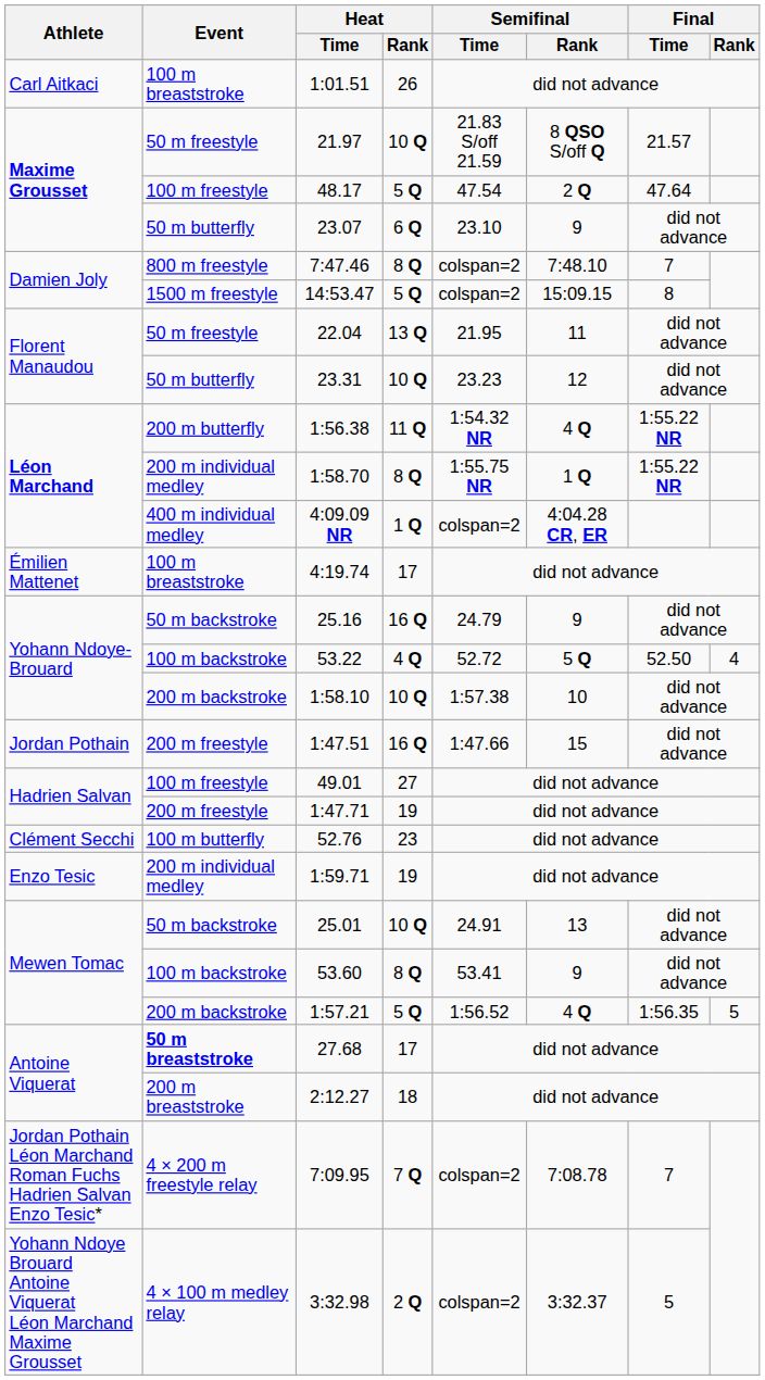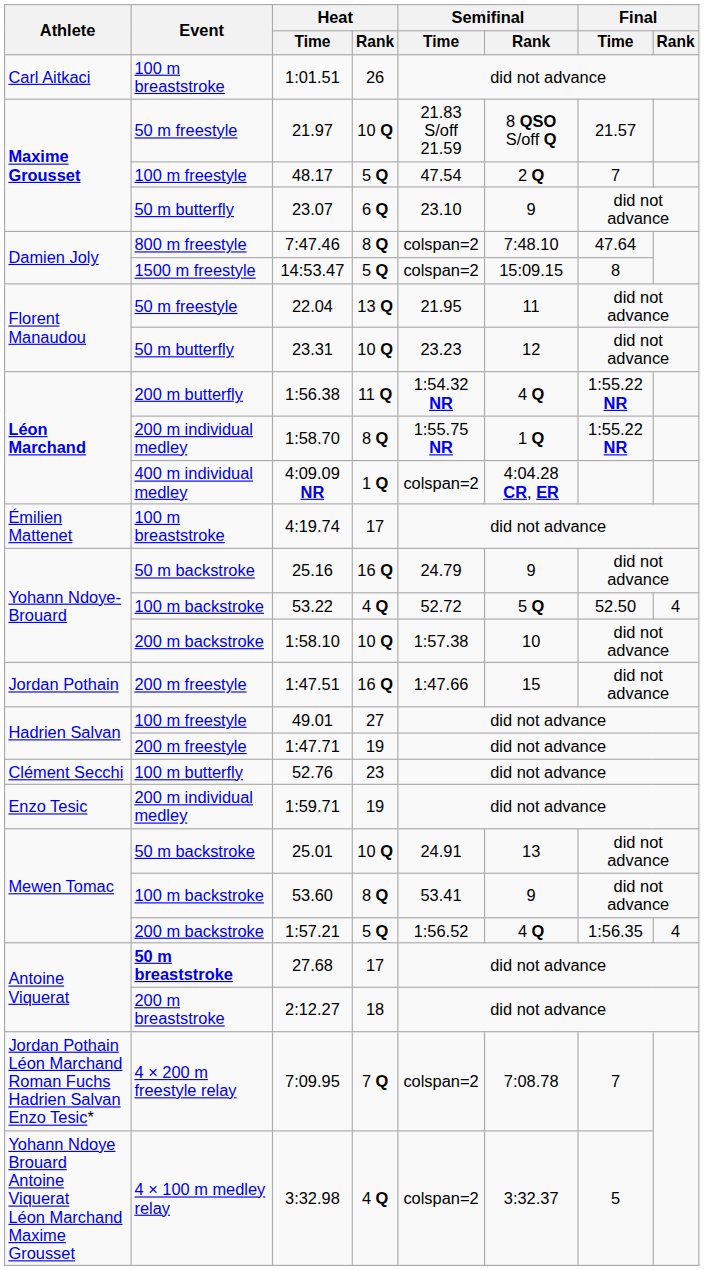48.17 | Final / Time: 47.64 -> 7
7:47.46 | Final / Time: 7 -> 47.64
1:57.21 | Final / Rank: 5 -> 4
3:32.98 | Heat / Rank: 2 Q -> 4 Q
